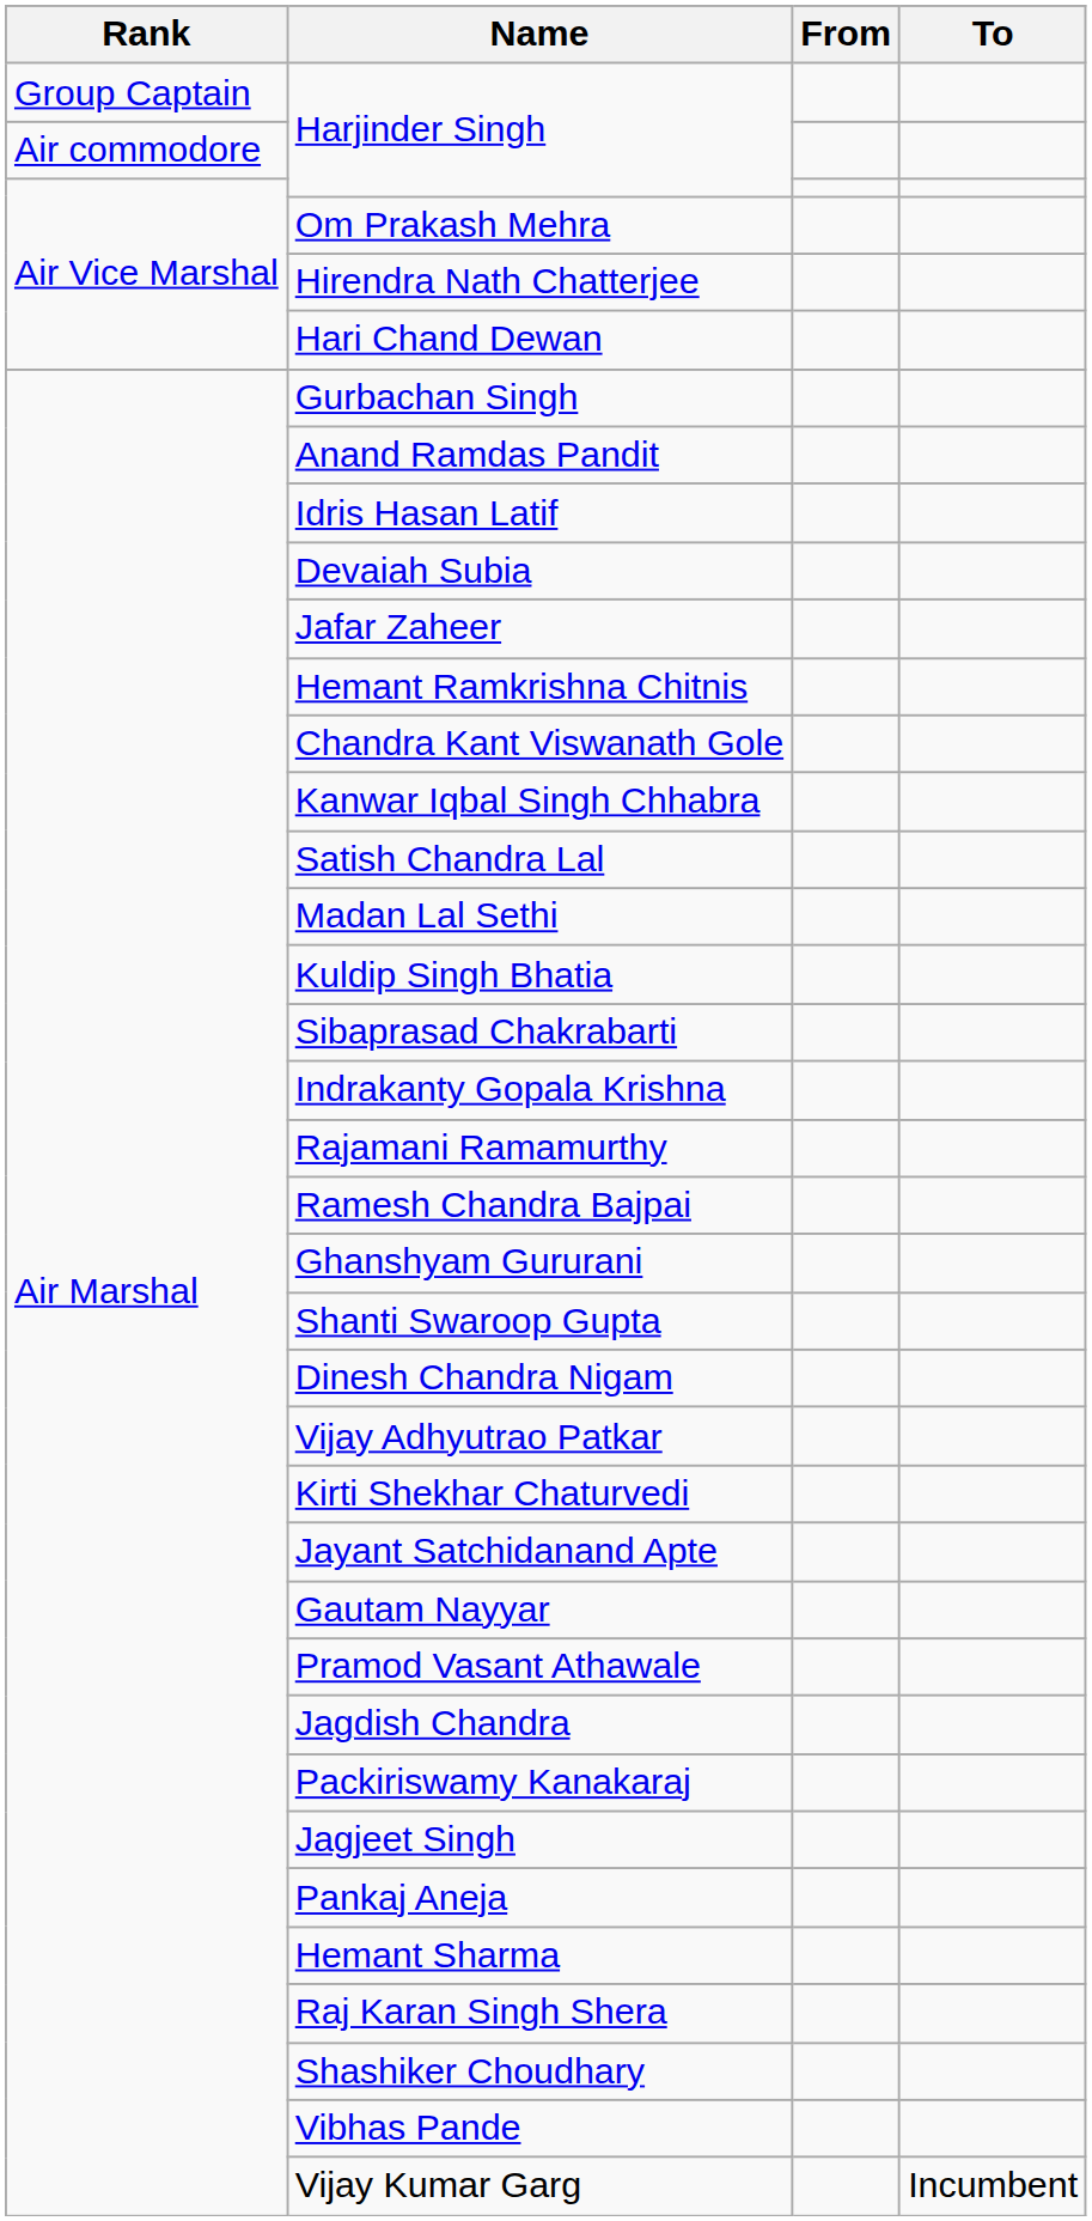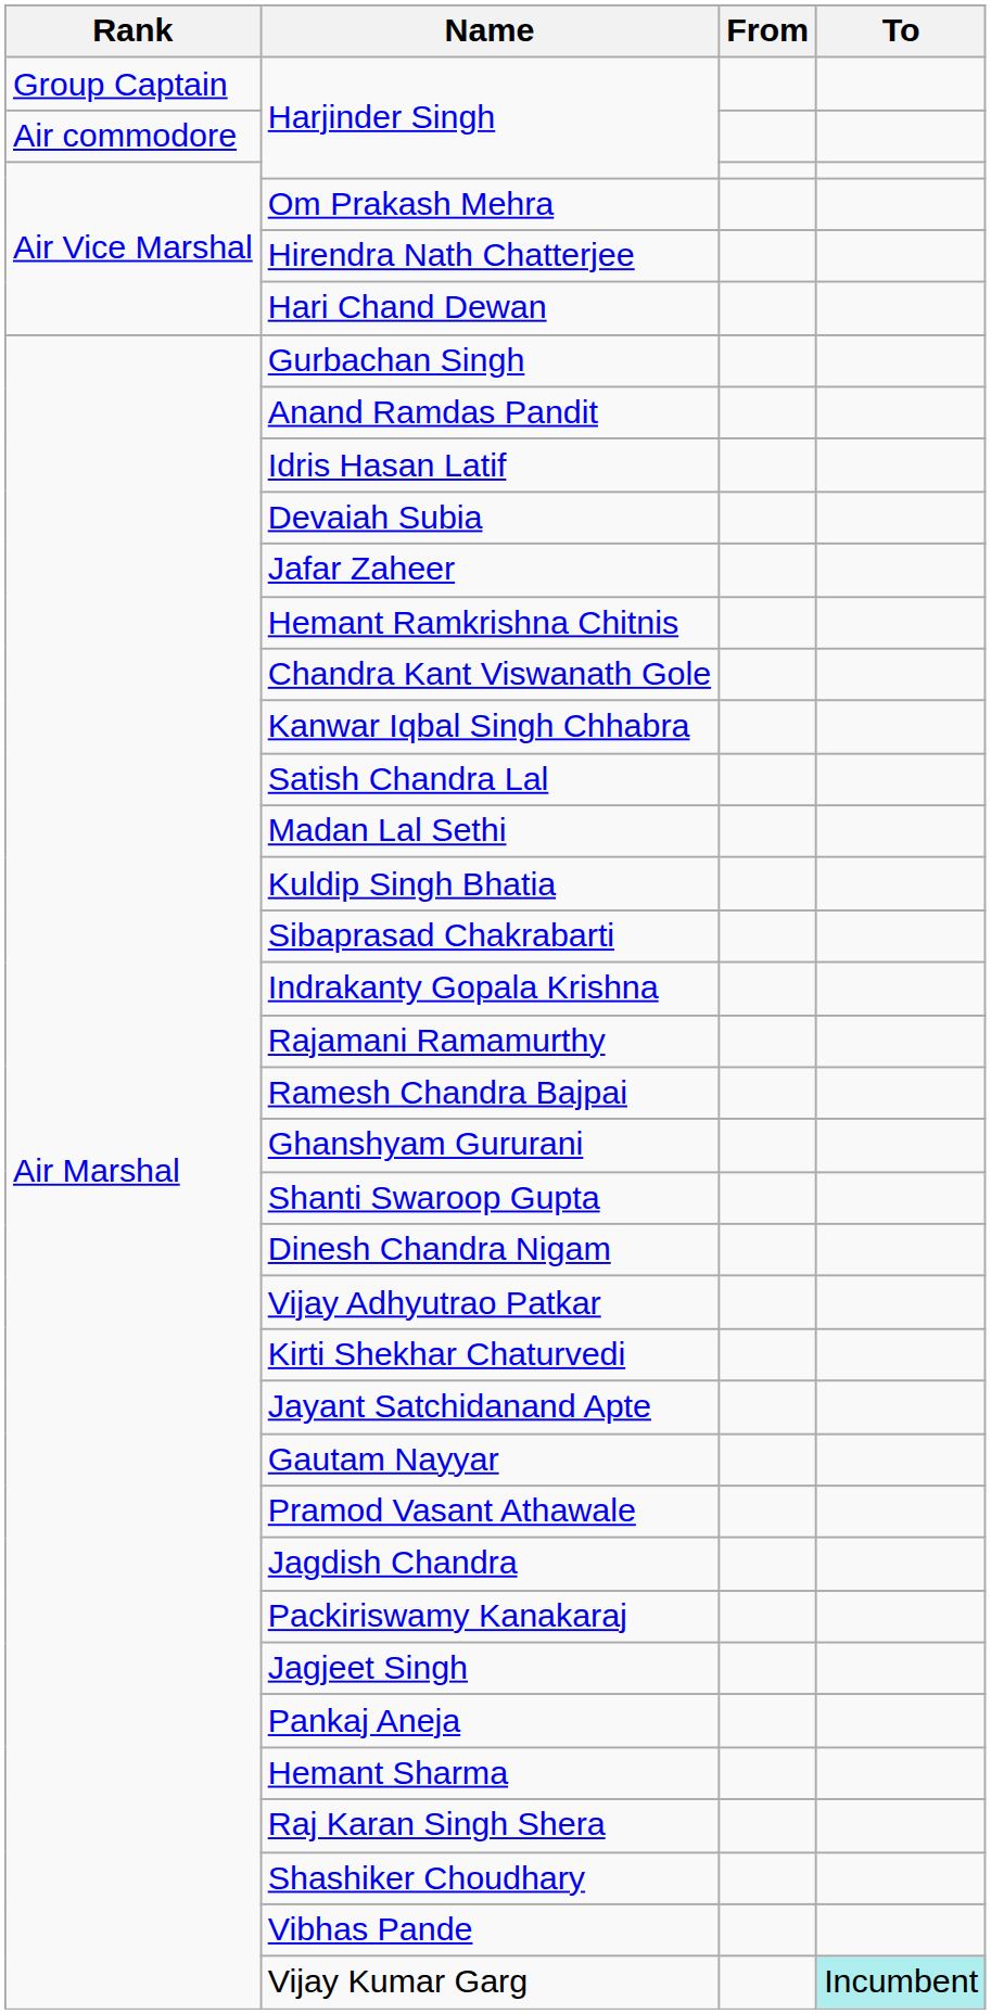Vijay Kumar Garg | To: no background -> paleturquoise background
